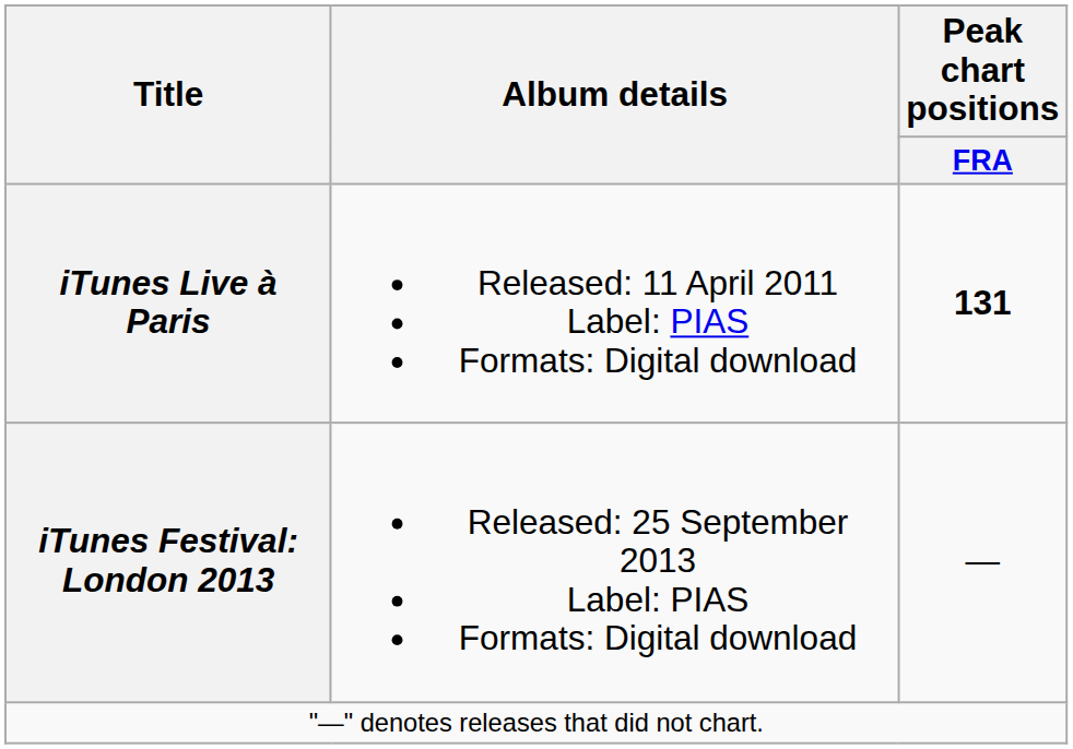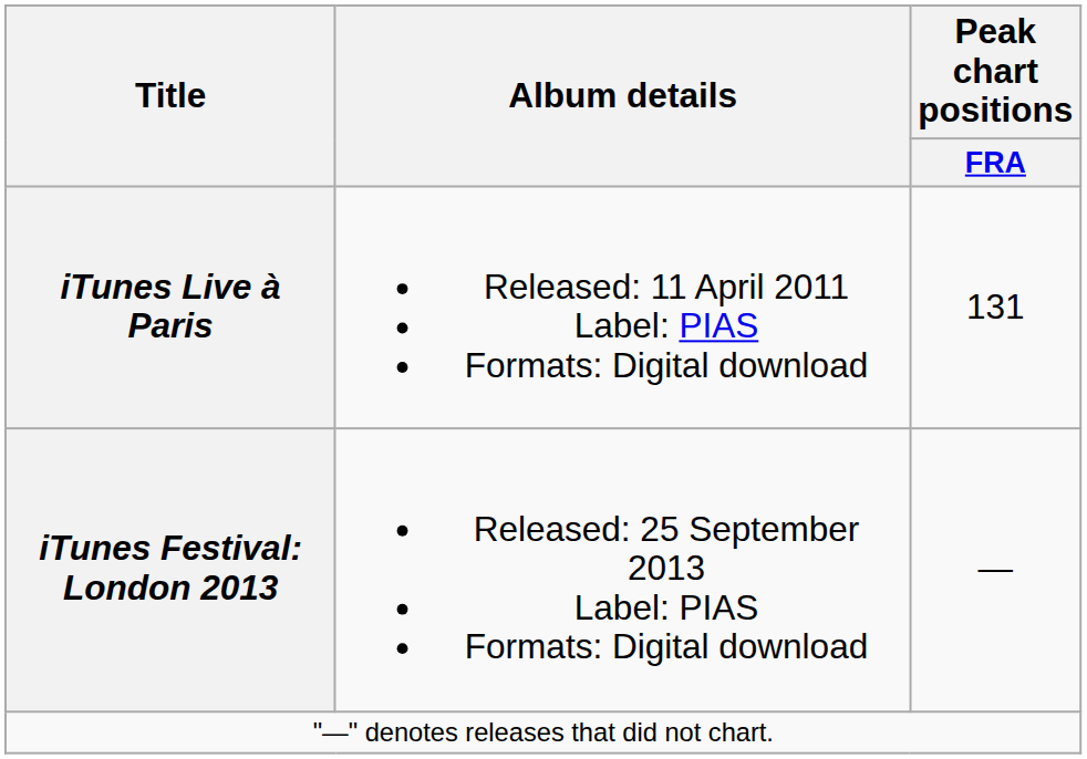iTunes Live à Paris | Peak chart positions / FRA: bold -> normal
